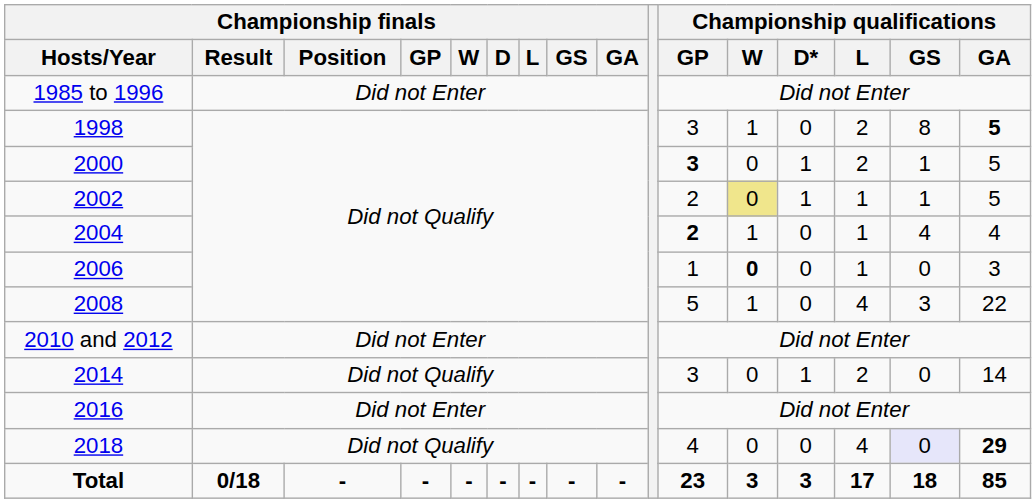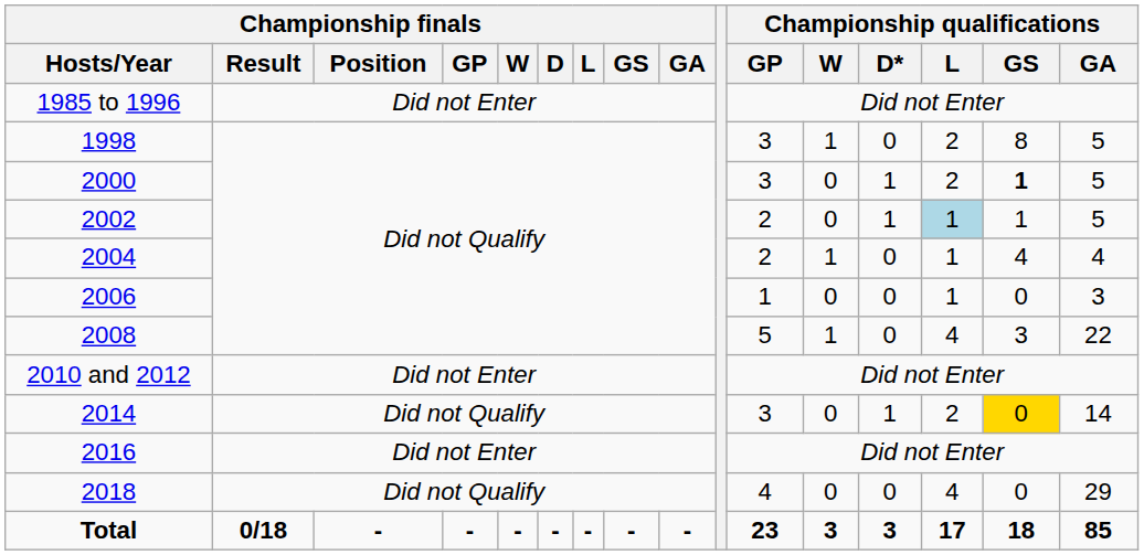1998 | Championship qualifications / GA: bold -> normal
2000 | Championship qualifications / GP: bold -> normal
2000 | Championship qualifications / GS: normal -> bold
2002 | Championship qualifications / W: khaki background -> no background
2002 | Championship qualifications / L: no background -> lightblue background
2004 | Championship qualifications / GP: bold -> normal
2006 | Championship qualifications / W: bold -> normal
2014 | Championship qualifications / GS: no background -> gold background
2018 | Championship qualifications / GS: lavender background -> no background
2018 | Championship qualifications / GA: bold -> normal
